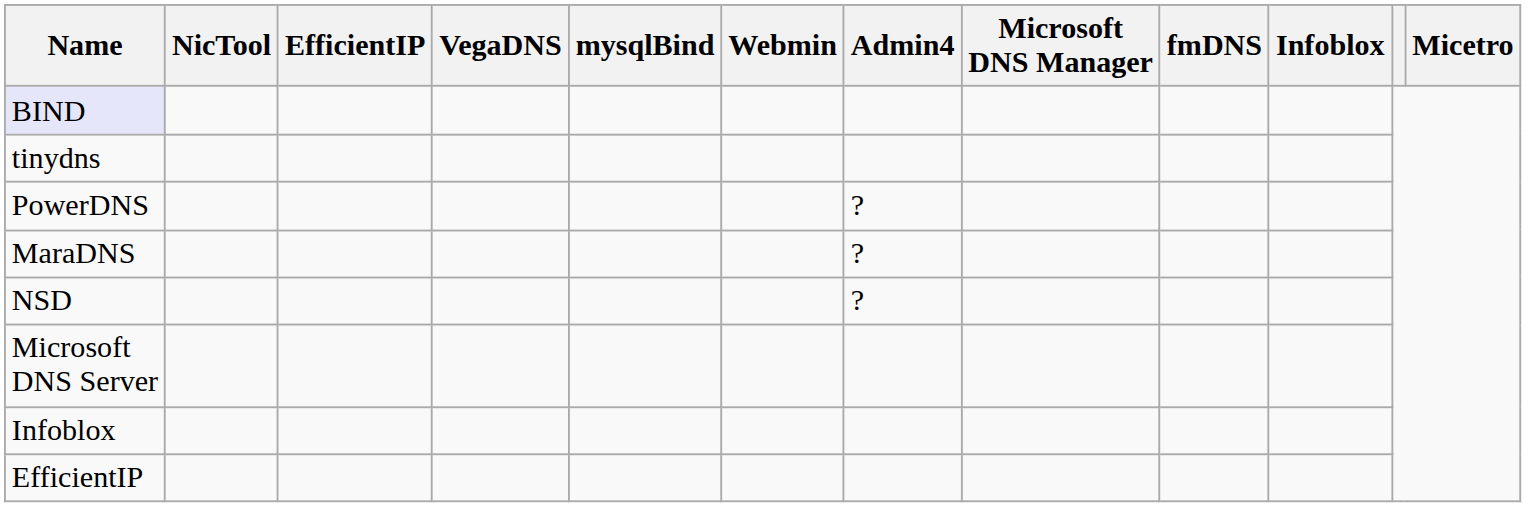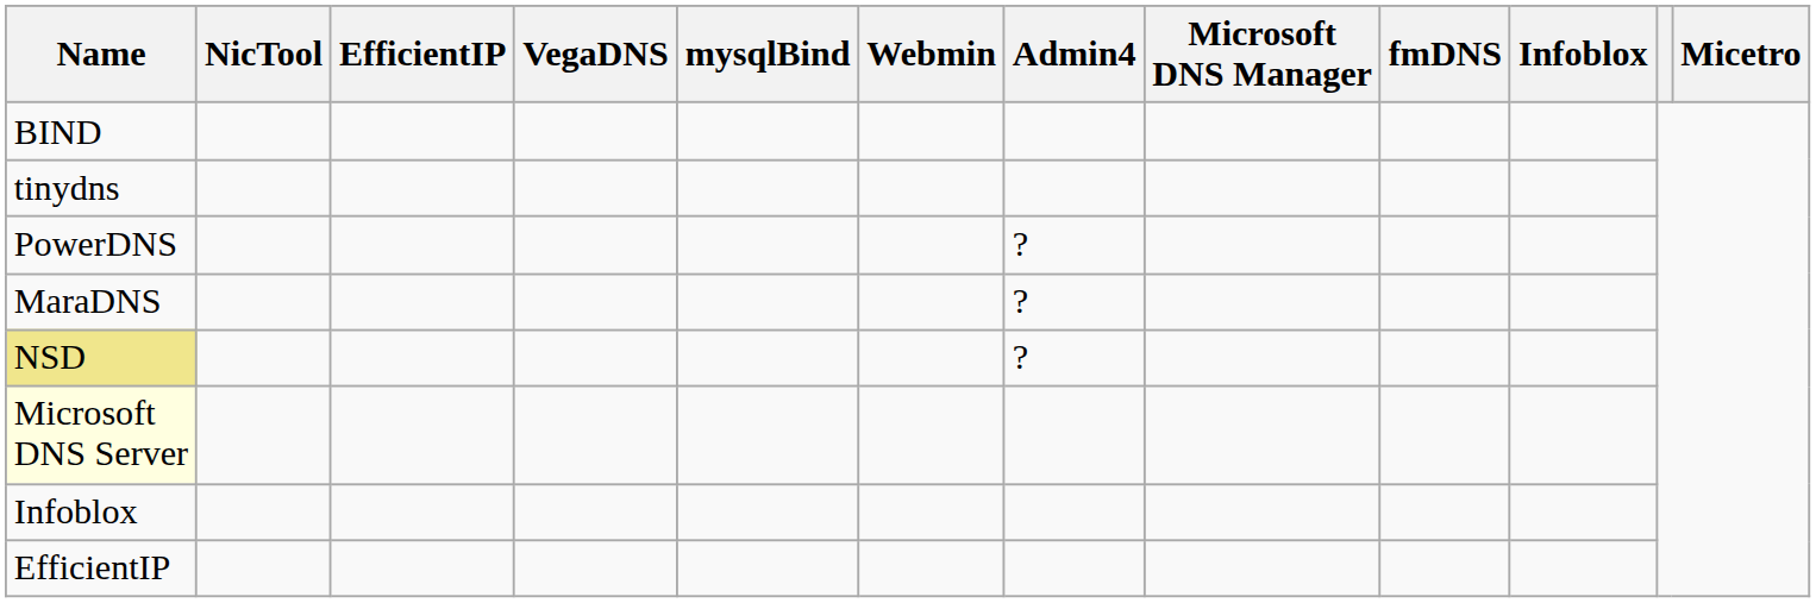BIND | Name: lavender background -> no background
NSD | Name: no background -> khaki background
Microsoft DNS Server | Name: no background -> lightyellow background
